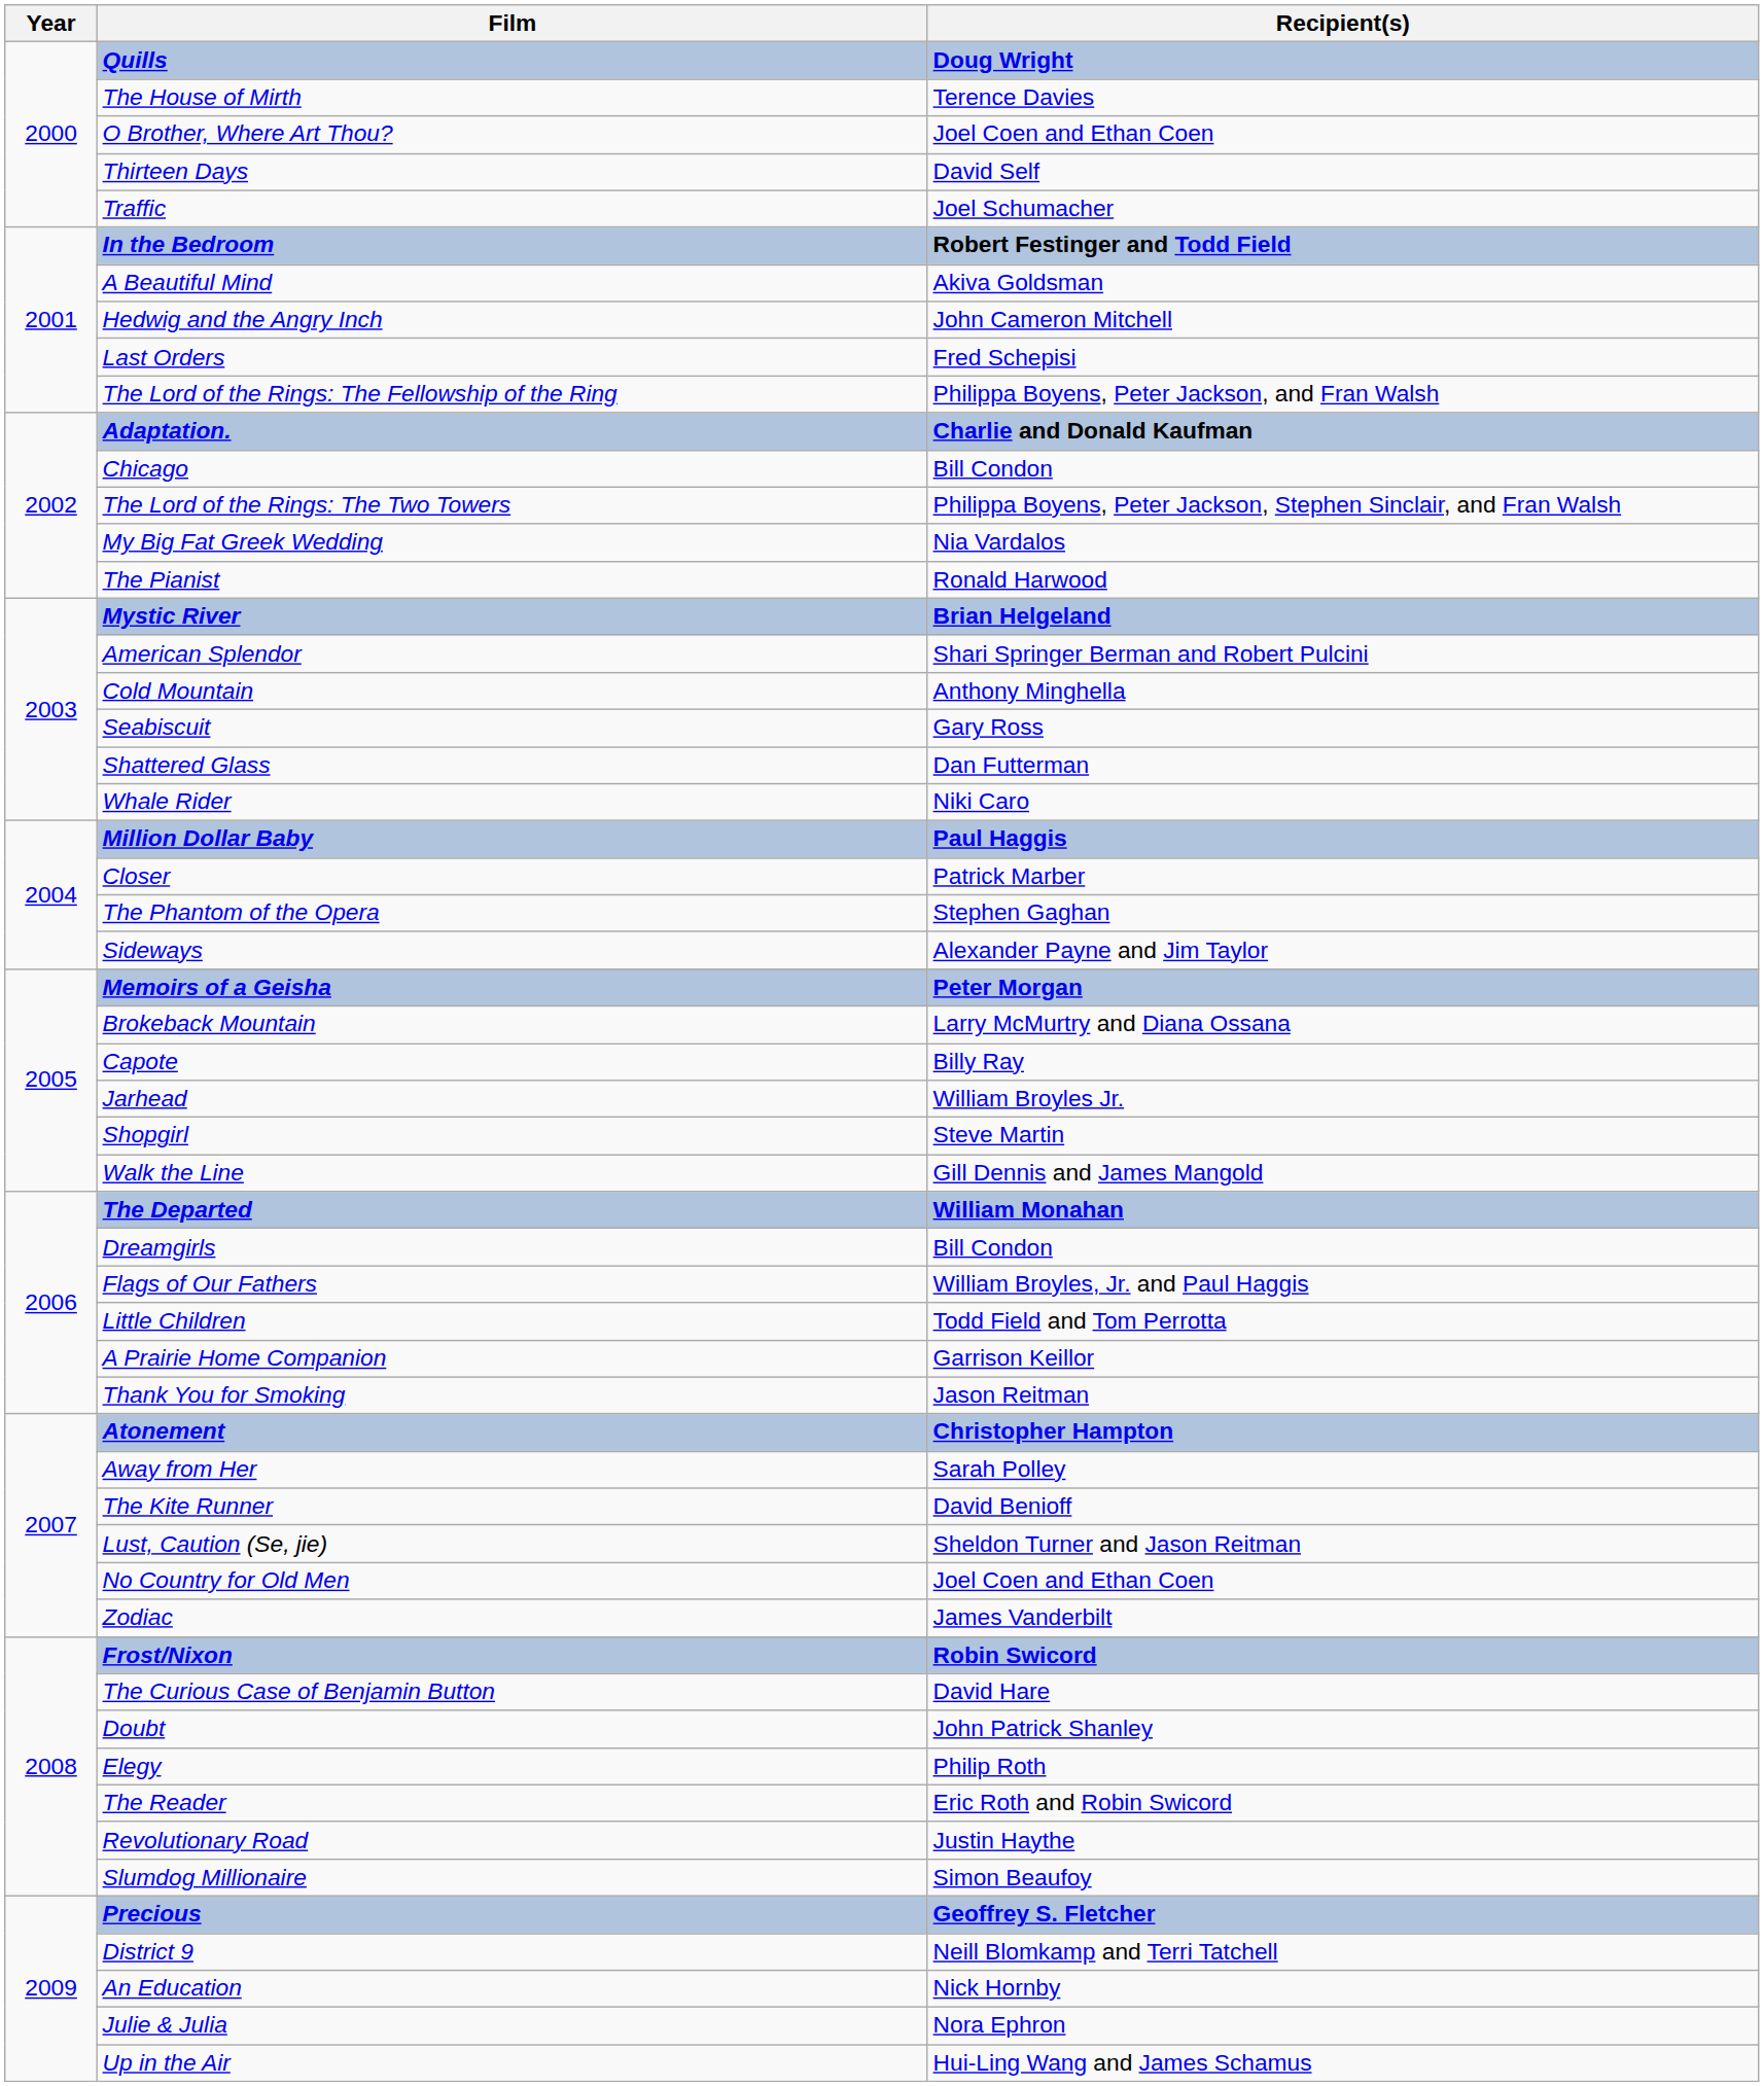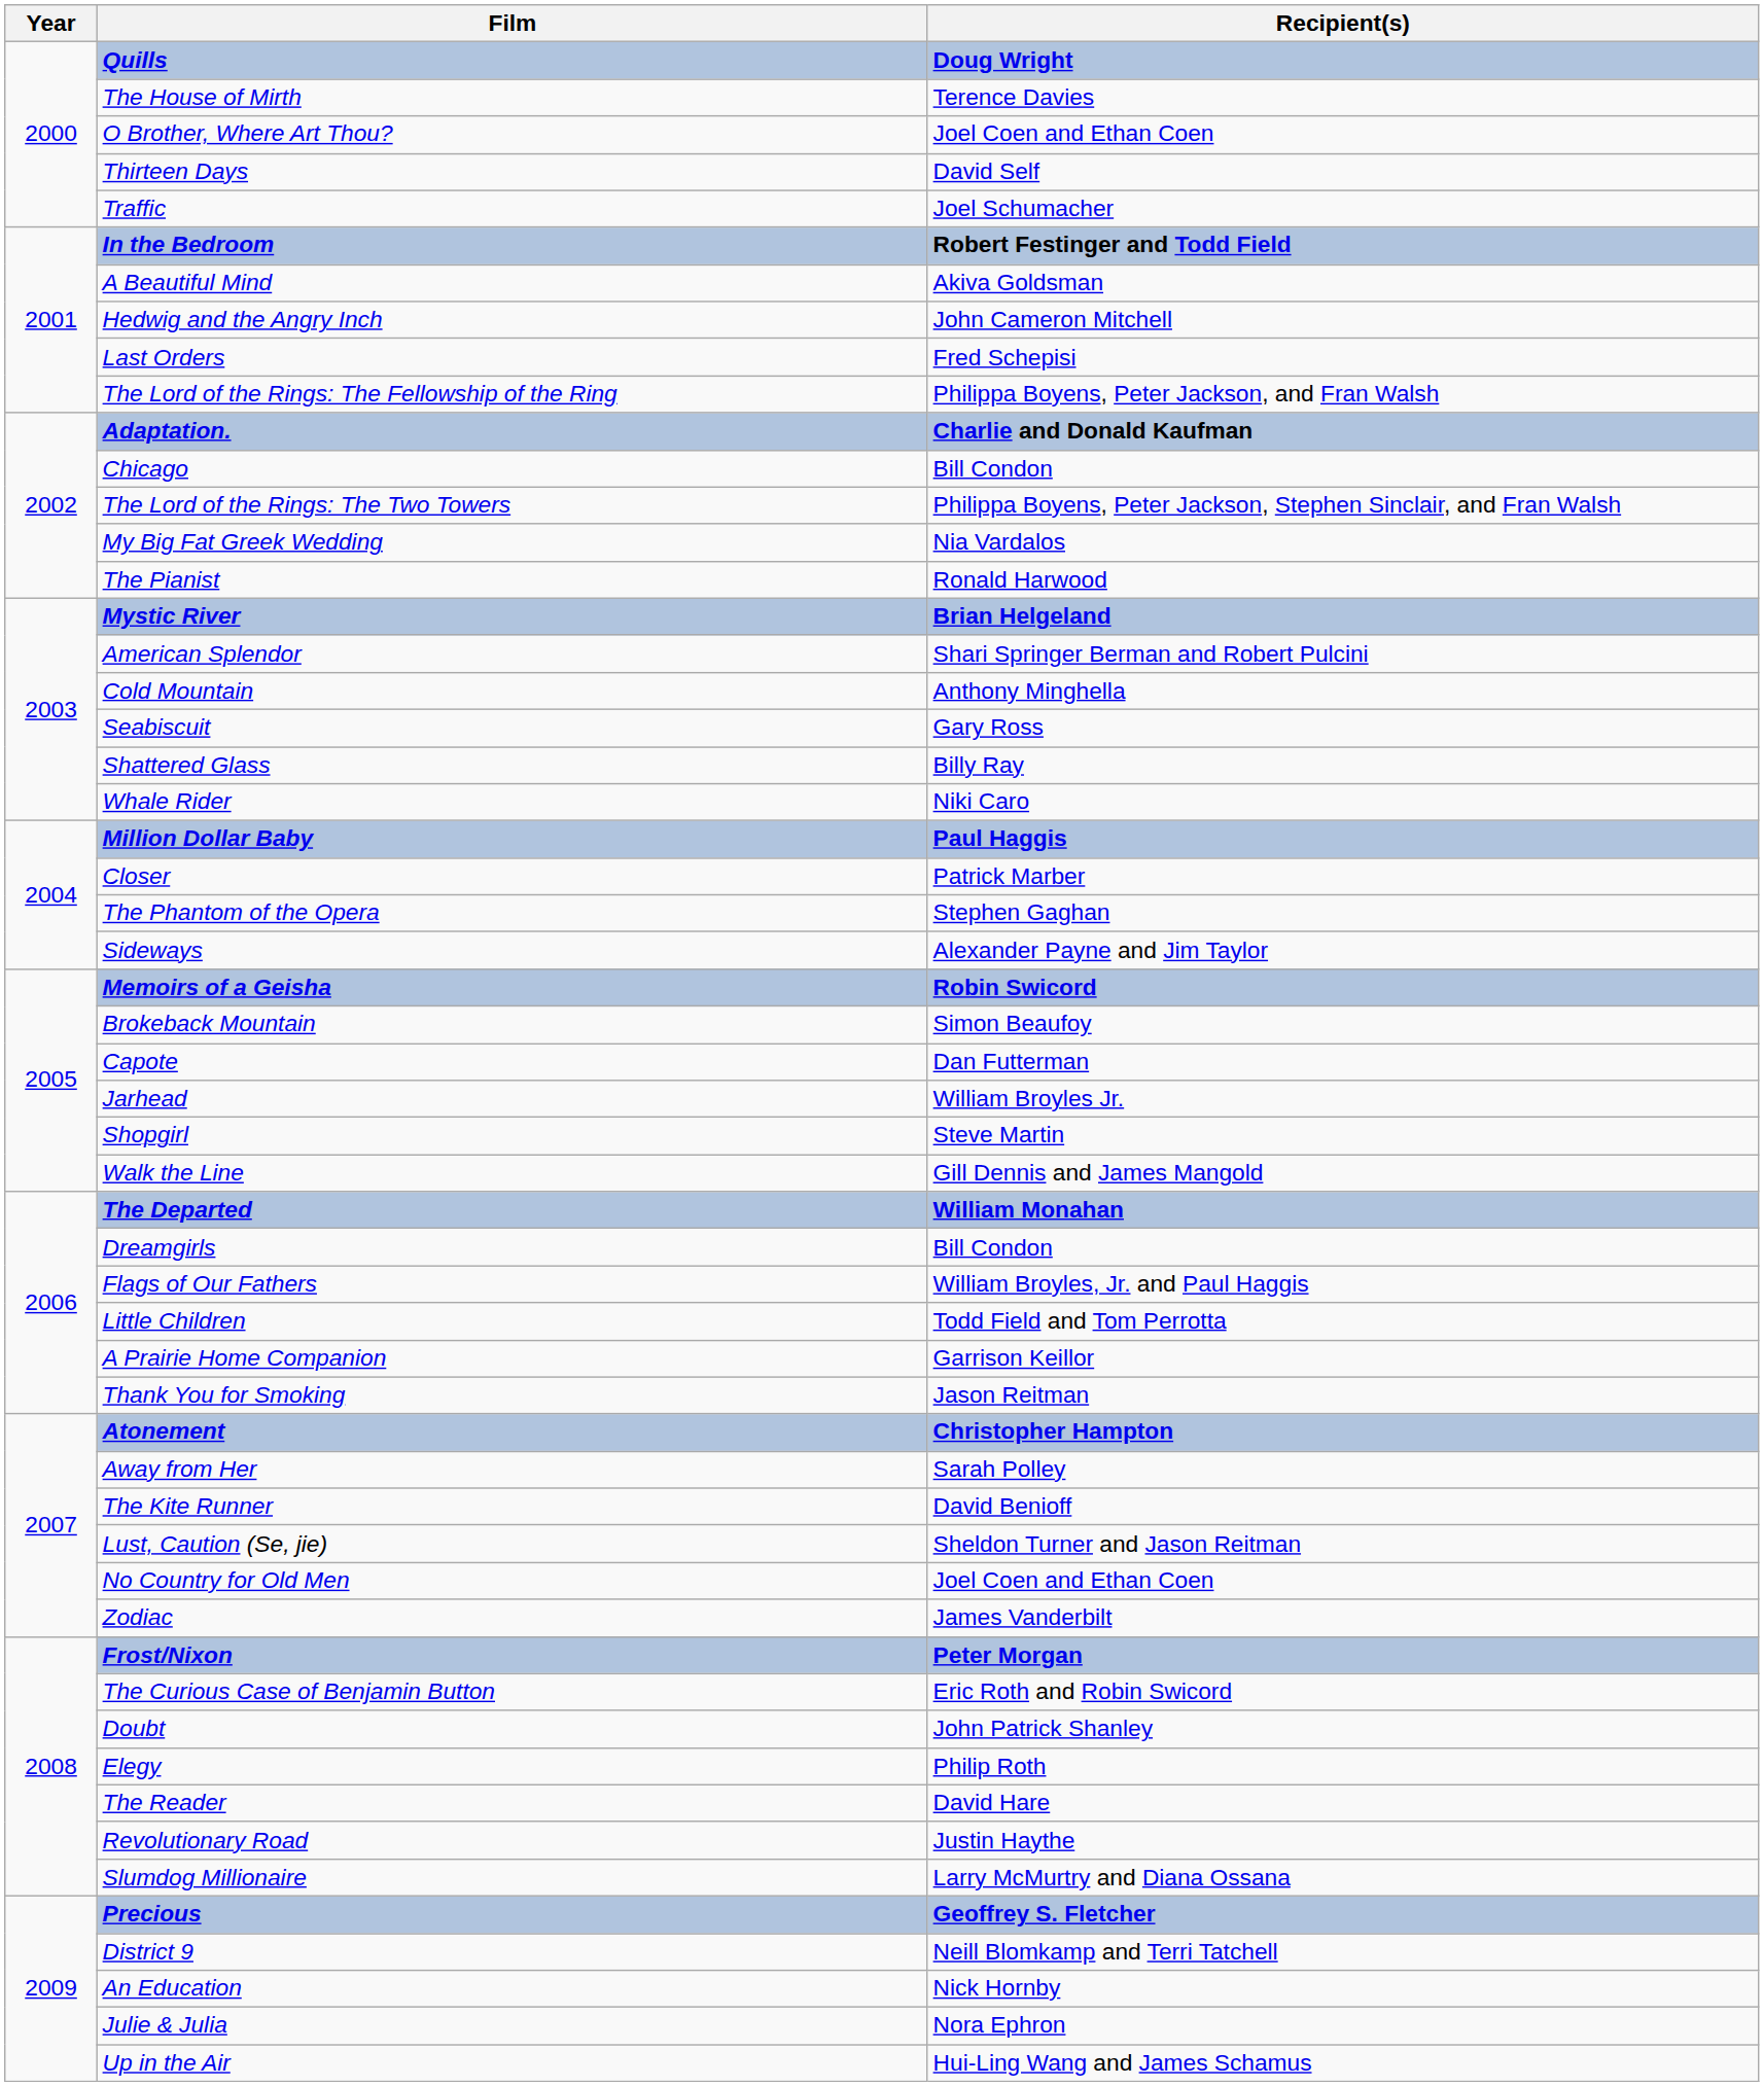Shattered Glass | Recipient(s): Dan Futterman -> Billy Ray
Memoirs of a Geisha | Recipient(s): Peter Morgan -> Robin Swicord
Brokeback Mountain | Recipient(s): Larry McMurtry and Diana Ossana -> Simon Beaufoy
Capote | Recipient(s): Billy Ray -> Dan Futterman
Frost/Nixon | Recipient(s): Robin Swicord -> Peter Morgan
The Curious Case of Benjamin Button | Recipient(s): David Hare -> Eric Roth and Robin Swicord
The Reader | Recipient(s): Eric Roth and Robin Swicord -> David Hare
Slumdog Millionaire | Recipient(s): Simon Beaufoy -> Larry McMurtry and Diana Ossana
